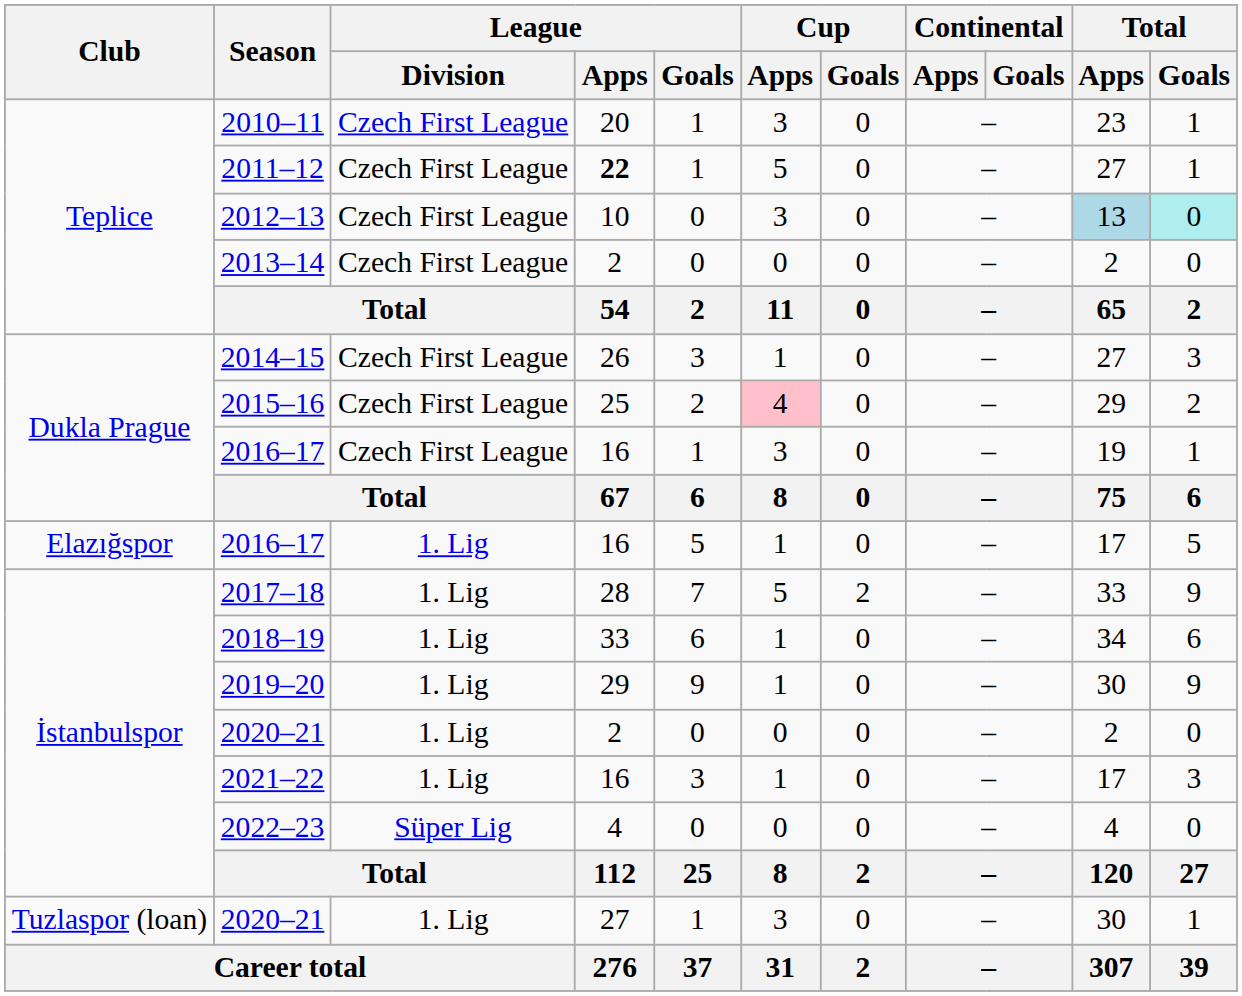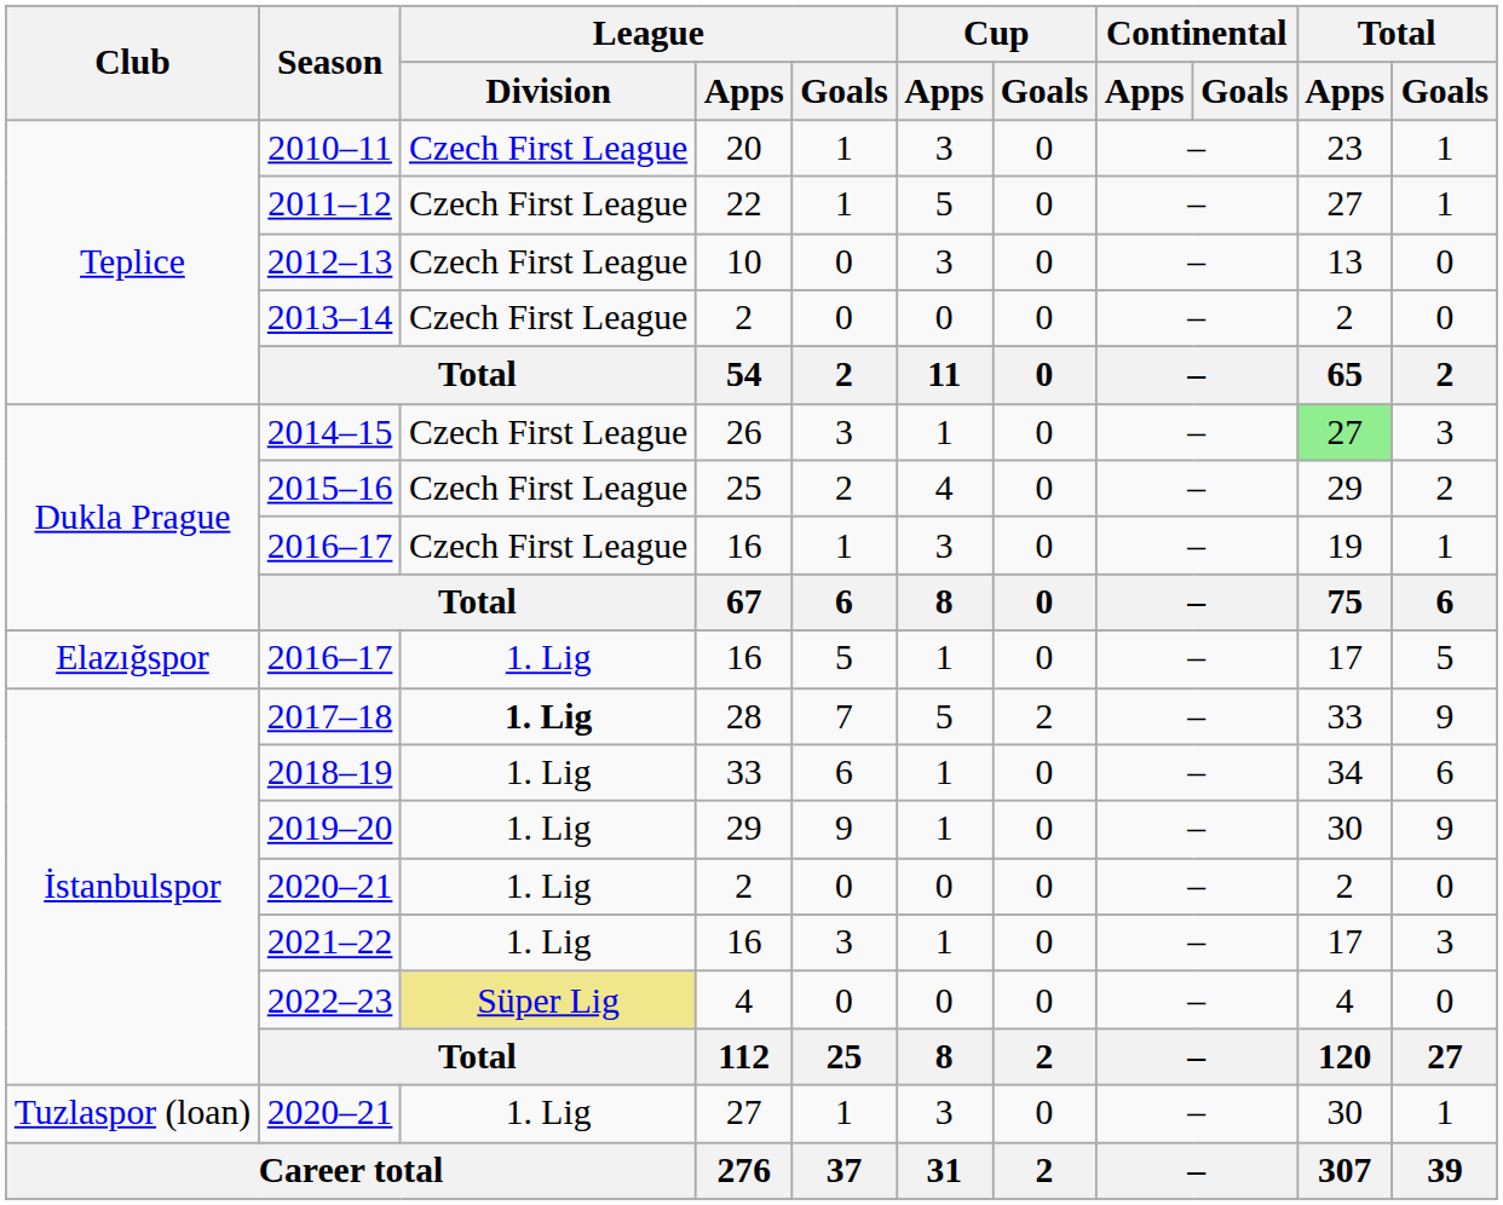2011–12 | League / Apps: bold -> normal
2012–13 | Total / Apps: lightblue background -> no background
2012–13 | Total / Goals: paleturquoise background -> no background
2014–15 | Total / Apps: no background -> lightgreen background
2015–16 | Cup / Apps: pink background -> no background
2017–18 | League / Division: normal -> bold
2022–23 | League / Division: no background -> khaki background
